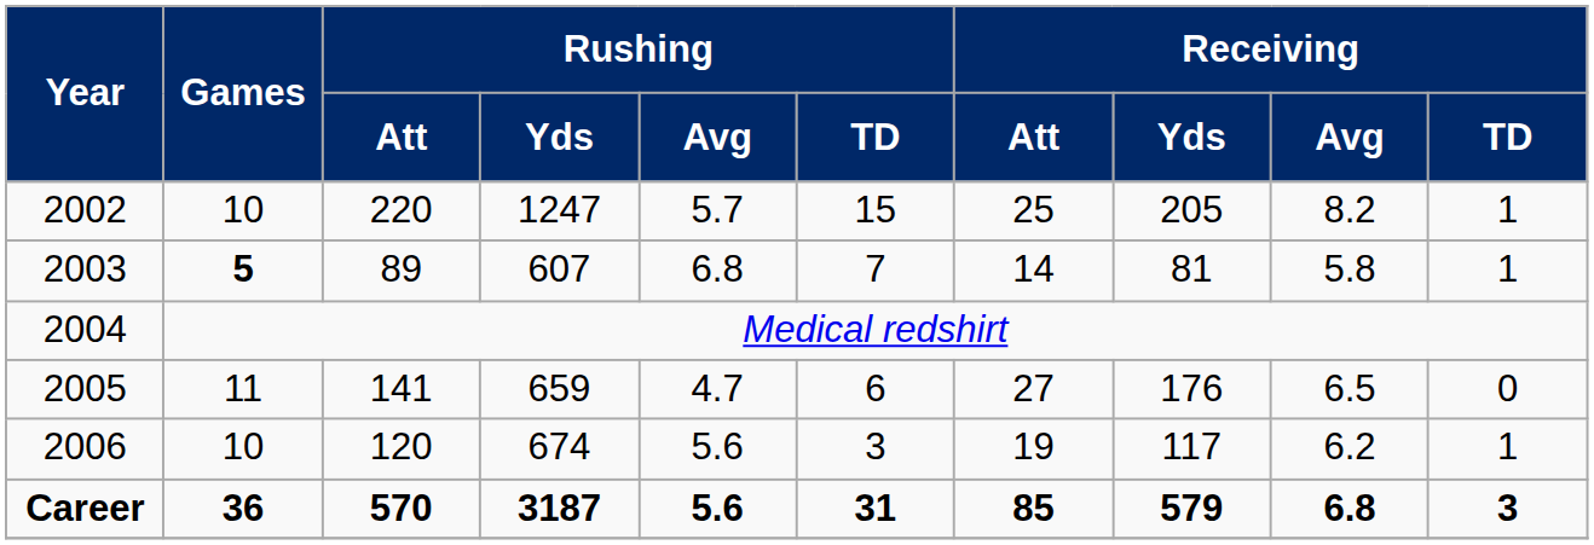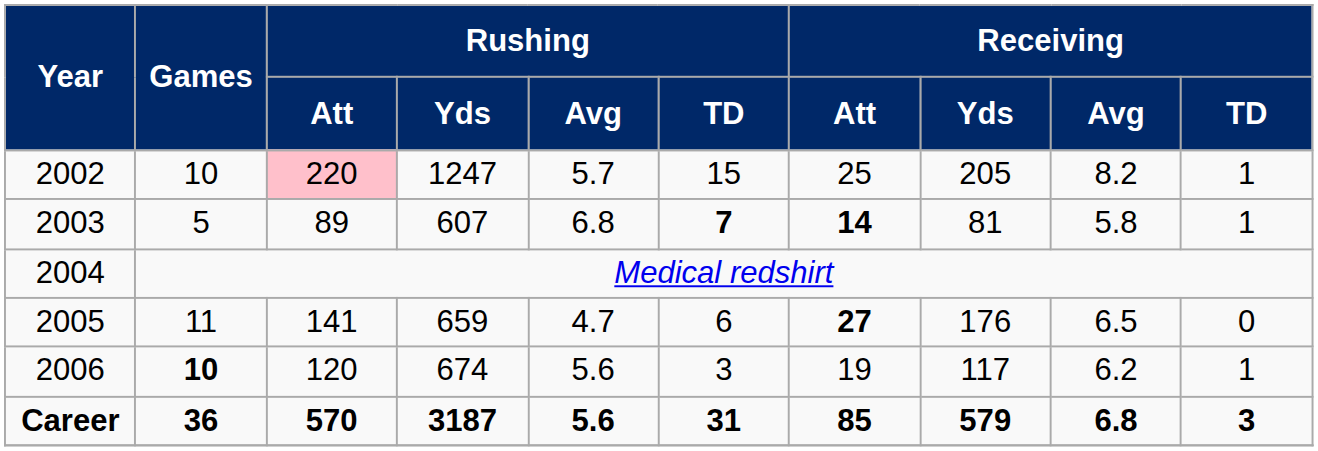2002 | Rushing / Att: no background -> pink background
2003 | Games: bold -> normal
2003 | Rushing / TD: normal -> bold
2003 | Receiving / Att: normal -> bold
2005 | Receiving / Att: normal -> bold
2006 | Games: normal -> bold
